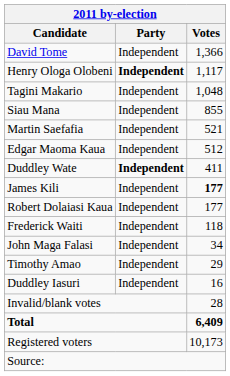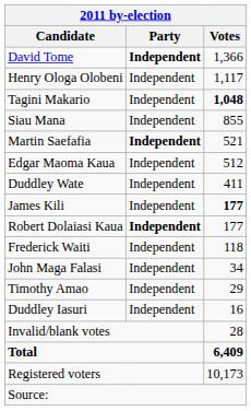David Tome | Party: normal -> bold
Henry Ologa Olobeni | Party: bold -> normal
Tagini Makario | Votes: normal -> bold
Martin Saefafia | Party: normal -> bold
Duddley Wate | Party: bold -> normal
Robert Dolaiasi Kaua | Party: normal -> bold
